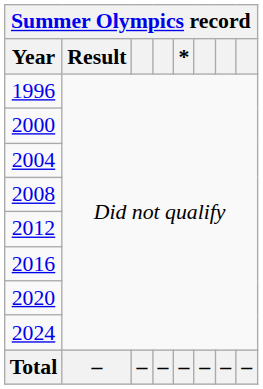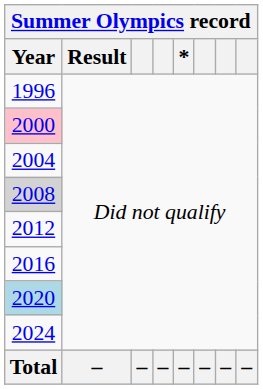2000 | Year: no background -> pink background
2008 | Year: no background -> lightgrey background
2020 | Year: no background -> lightblue background
